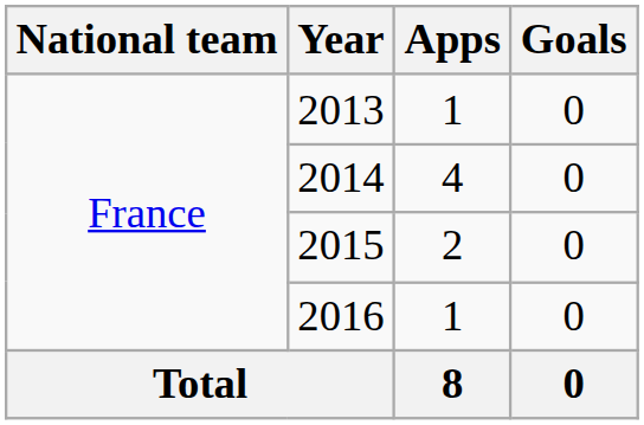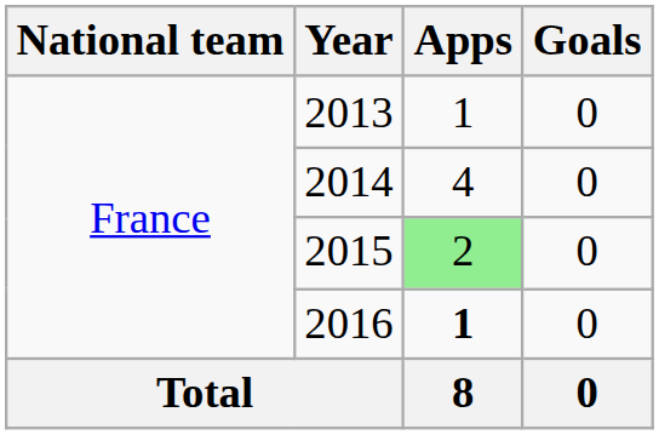2015 | Apps: no background -> lightgreen background
2016 | Apps: normal -> bold
